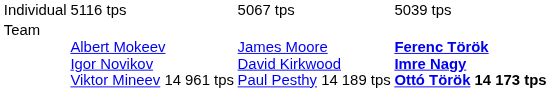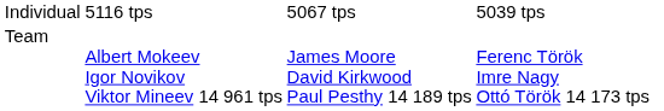Team | column 4: bold -> normal
